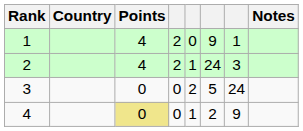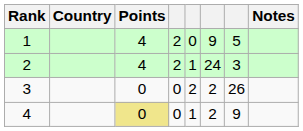row 2 | column 7: 1 -> 5
row 4 | column 6: 5 -> 2
row 4 | column 7: 24 -> 26
